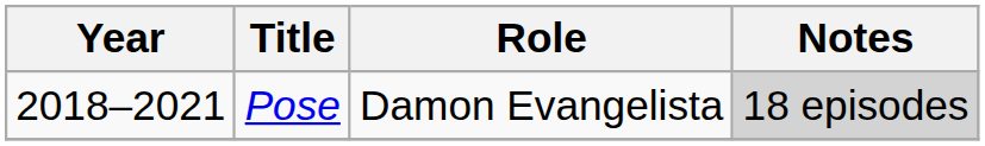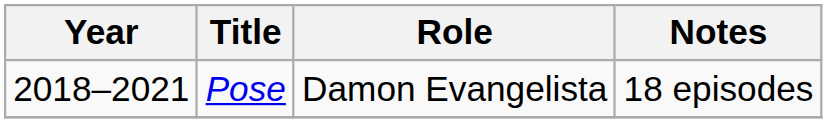Pose | Notes: lightgrey background -> no background
